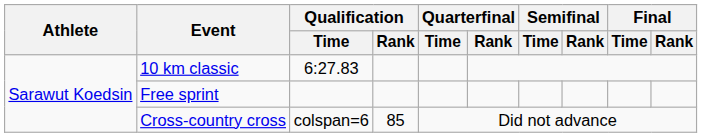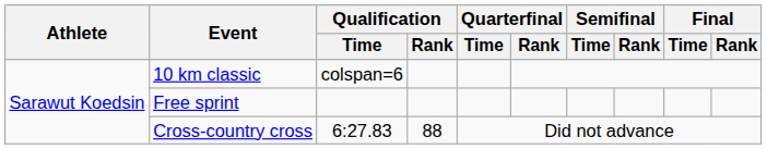10 km classic | Qualification / Time: 6:27.83 -> colspan=6
Cross-country cross | Qualification / Time: colspan=6 -> 6:27.83
Cross-country cross | Qualification / Rank: 85 -> 88
